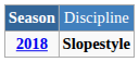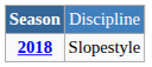2018 | column 2: bold -> normal
